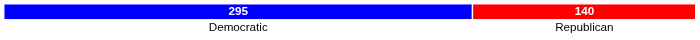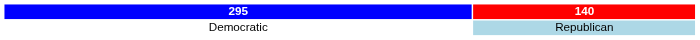Democratic | 140: no background -> lightblue background
